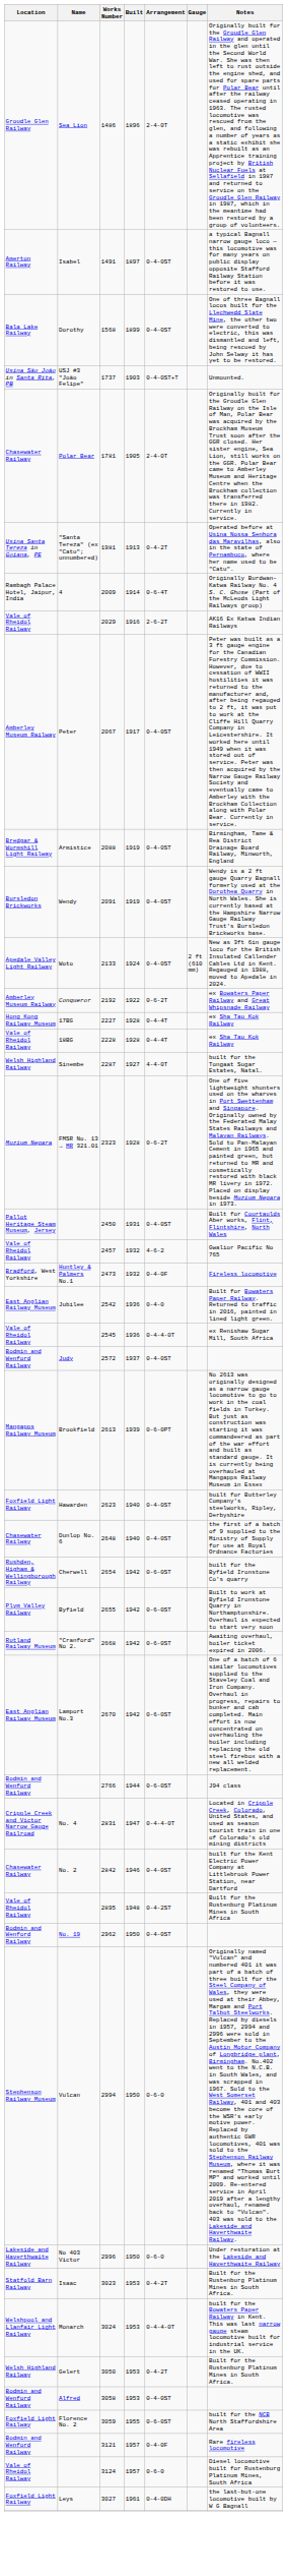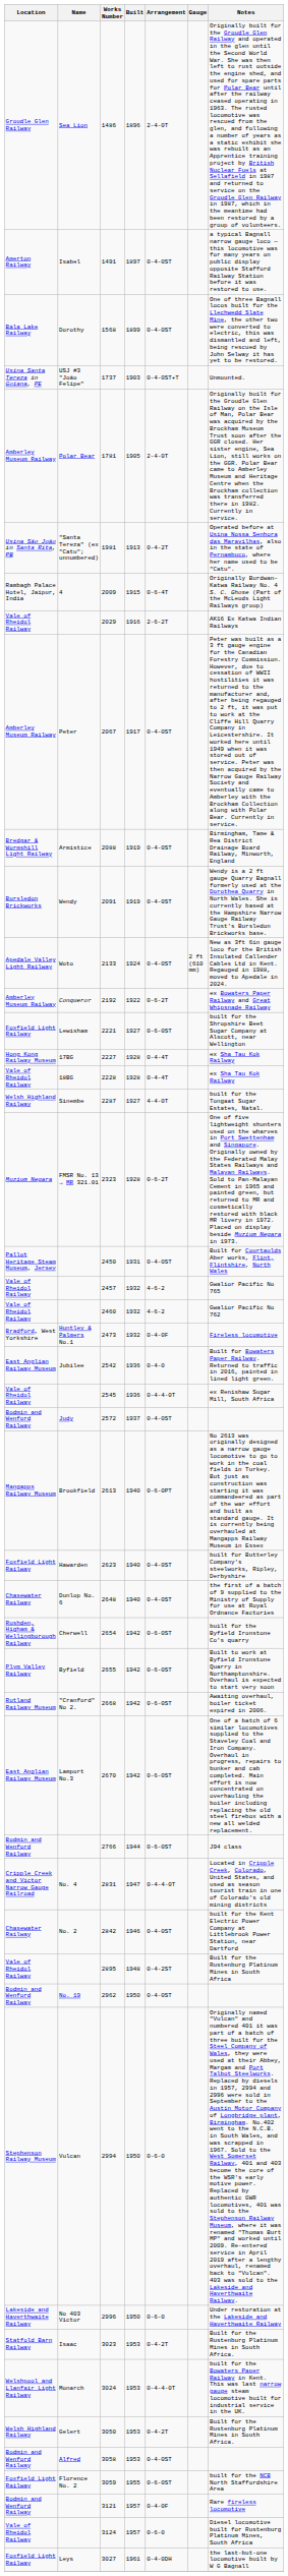1737 | Location: Usina São João in Santa Rita, PB -> Usina Santa Tereza in Goiana, PE
1781 | Location: Chasewater Railway -> Amberley Museum Railway
1981 | Location: Usina Santa Tereza in Goiana, PE -> Usina São João in Santa Rita, PB
2009 | Built: 1914 -> 1915
+ row: Foxfield Light Railway | Lewisham | 2221 | 1927 | 0-6-0ST | built for the Shropshire Beet Sugar Company at Alscott, near Wellington
+ row: Vale of Rheidol Railway | 2460 | 1932 | 4-6-2 | Gwalior Pacific No 762
2613 | Built: 1939 -> 1940
